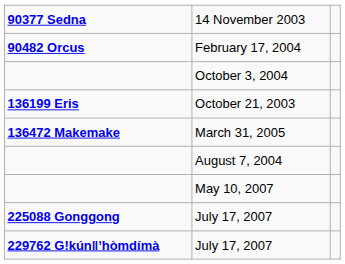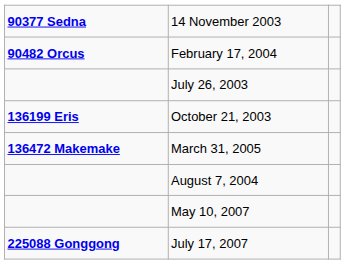+ row: July 26, 2003
- row: October 3, 2004
- row: 229762 Gǃkúnǁʼhòmdímà | July 17, 2007
